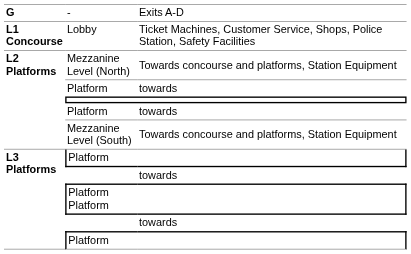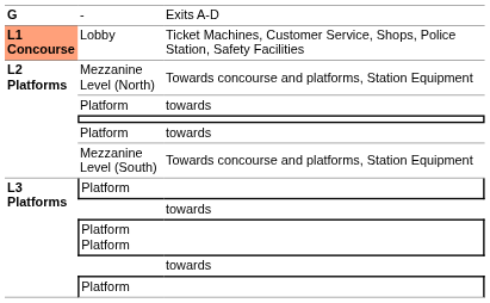Lobby | column 1: no background -> lightsalmon background
